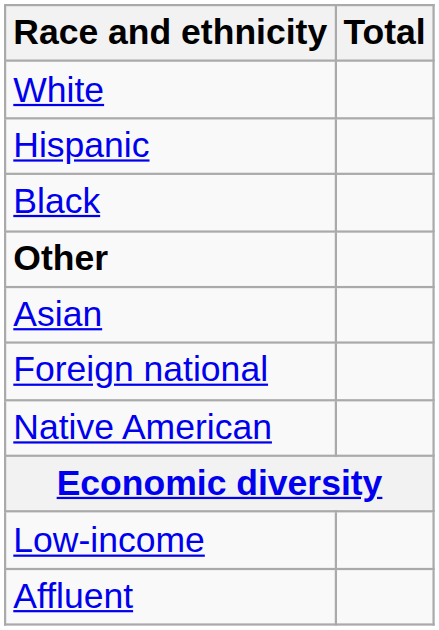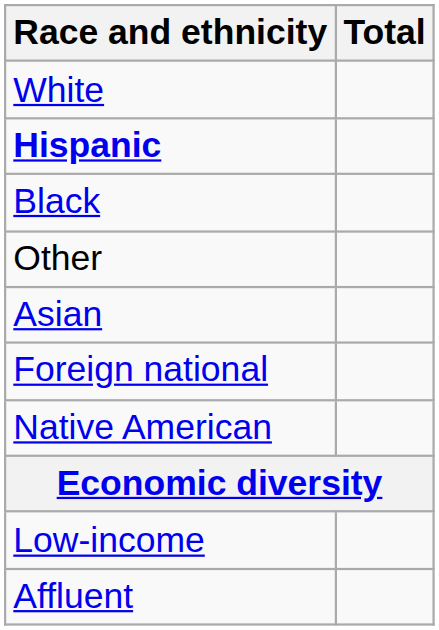Hispanic | Race and ethnicity: normal -> bold
Other | Race and ethnicity: bold -> normal
